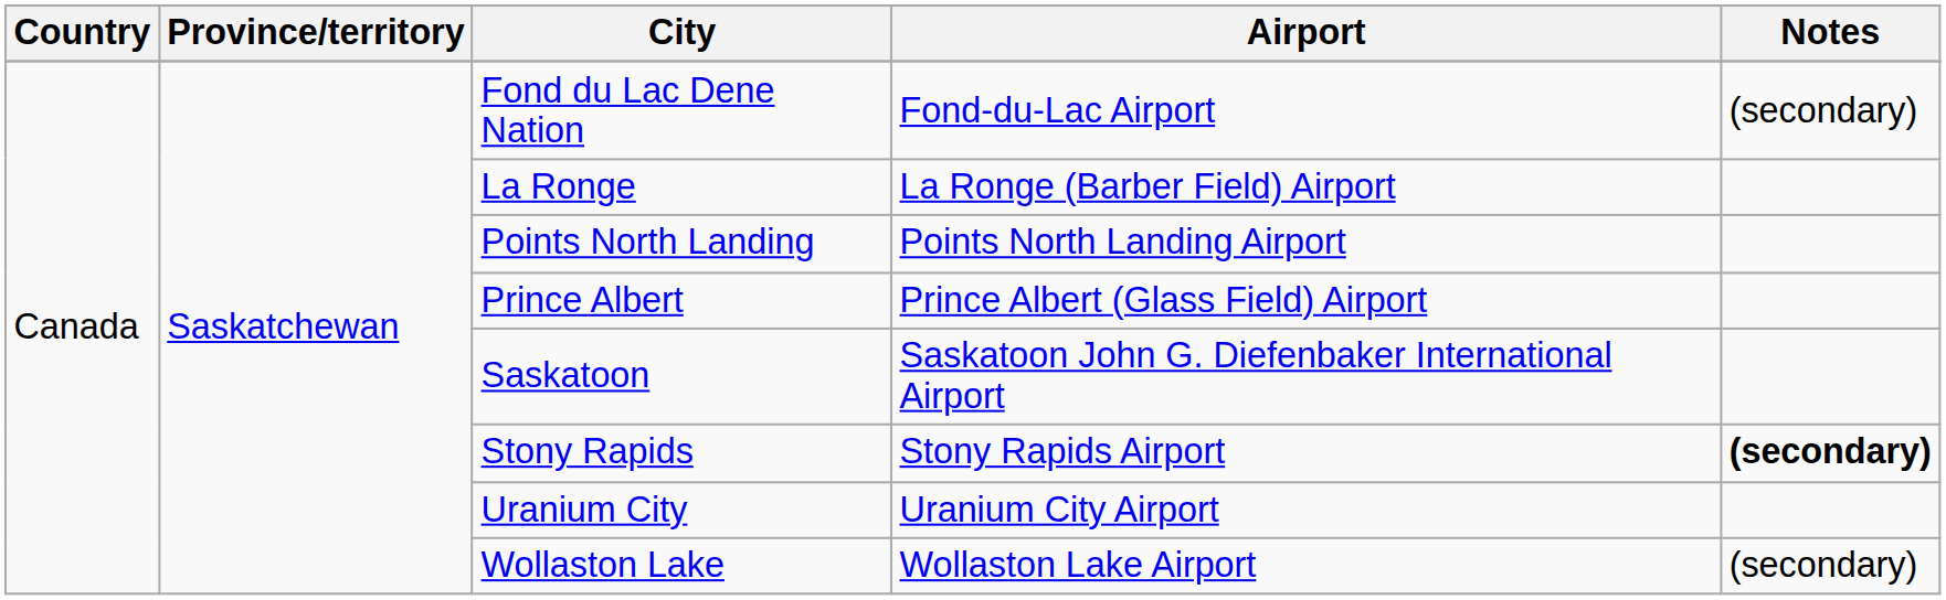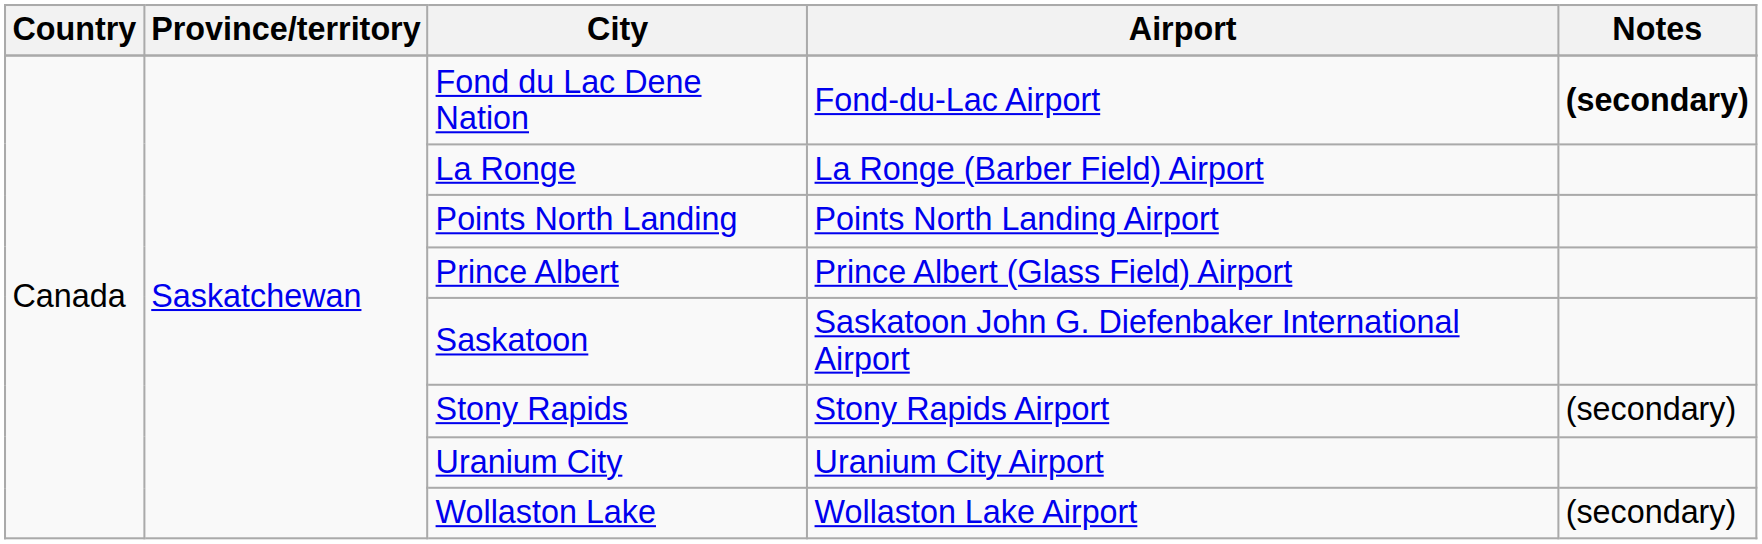Fond du Lac Dene Nation | Notes: normal -> bold
Stony Rapids | Notes: bold -> normal
